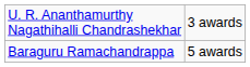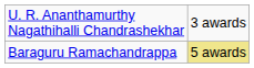Baraguru Ramachandrappa | column 2: no background -> khaki background
